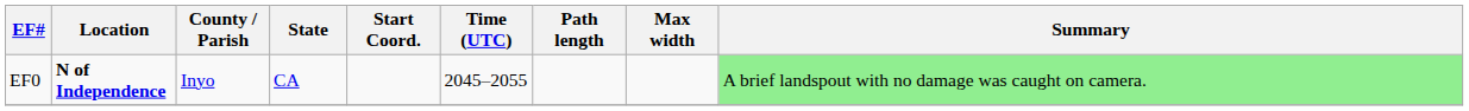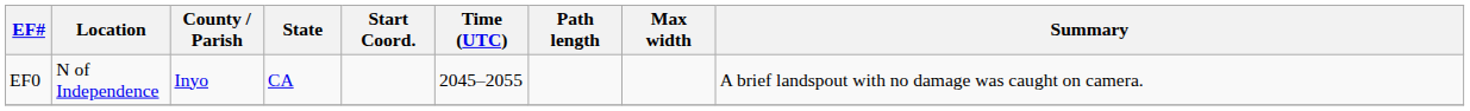EF0 | Location: bold -> normal
EF0 | Summary: lightgreen background -> no background
